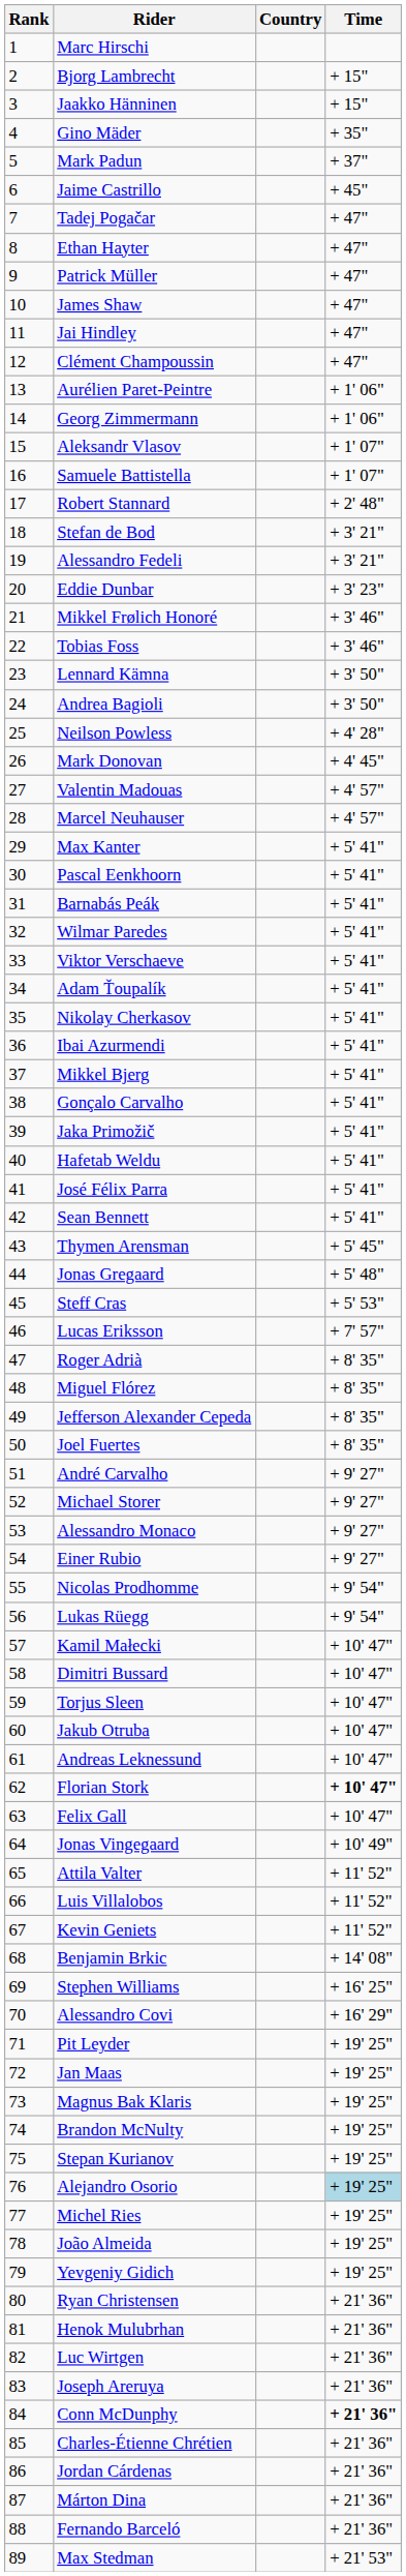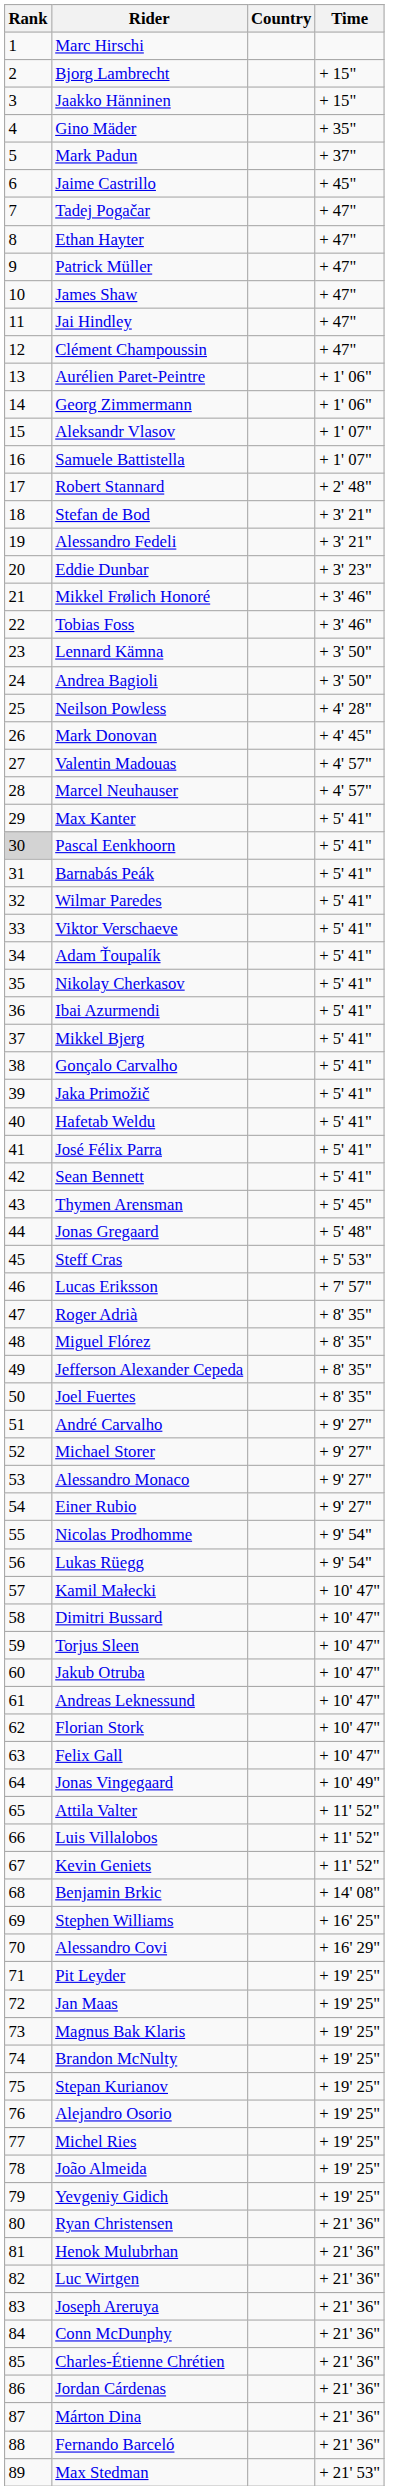Pascal Eenkhoorn | Rank: no background -> lightgrey background
Florian Stork | Time: bold -> normal
Alejandro Osorio | Time: lightblue background -> no background
Conn McDunphy | Time: bold -> normal
